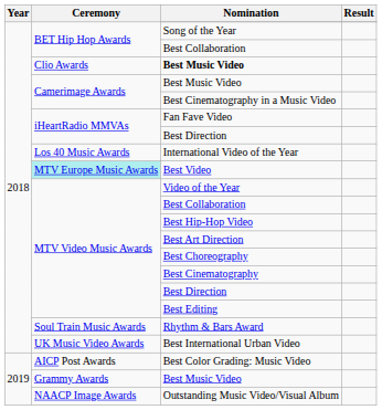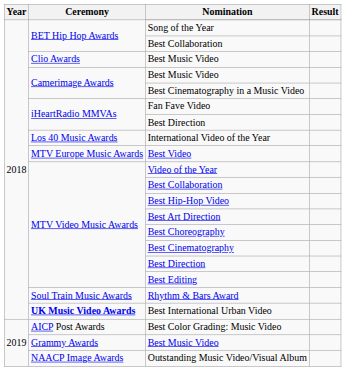Clio Awards / Best Music Video | Nomination: bold -> normal
Best Video | Ceremony: paleturquoise background -> no background
Best International Urban Video | Ceremony: normal -> bold
